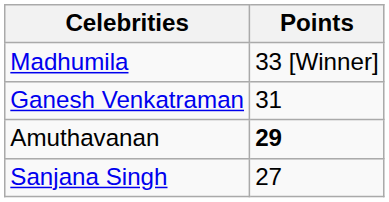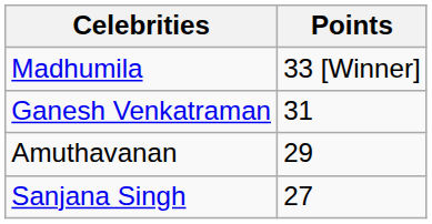Amuthavanan | Points: bold -> normal
